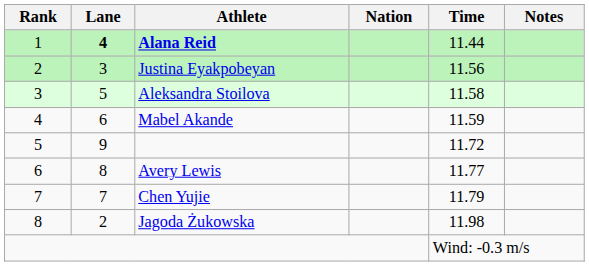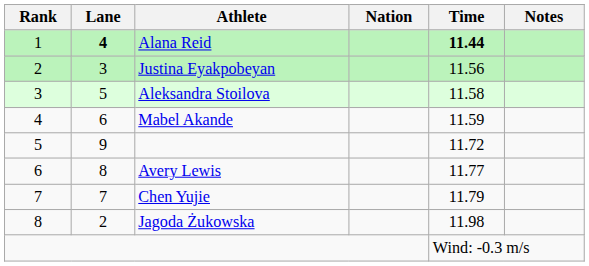1 | Athlete: bold -> normal
1 | Time: normal -> bold
